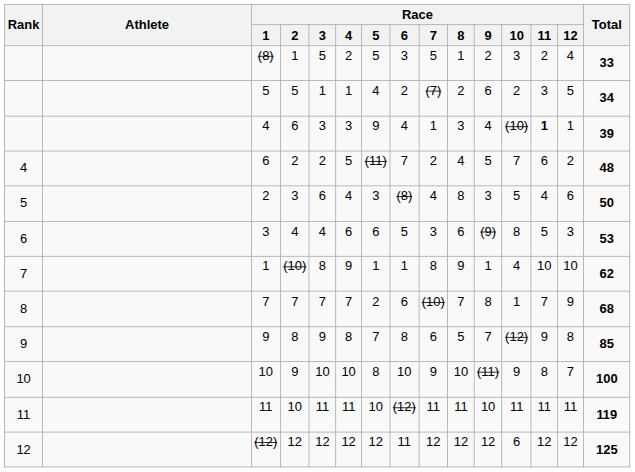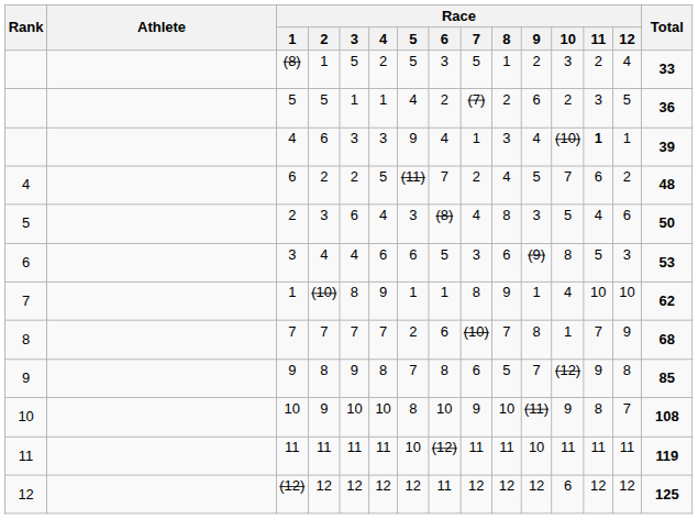row 4 | Total: 34 -> 36
row 12 | Total: 100 -> 108
row 13 | Race / 2: 10 -> 11
